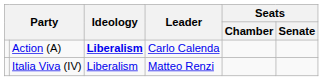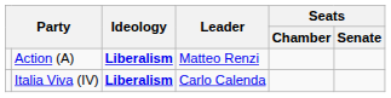Action (A) | Leader: Carlo Calenda -> Matteo Renzi
Italia Viva (IV) | Ideology: normal -> bold
Italia Viva (IV) | Leader: Matteo Renzi -> Carlo Calenda
